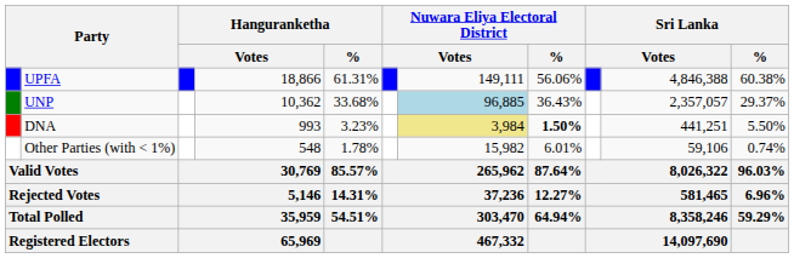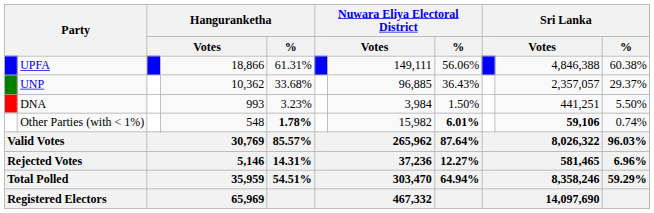UNP | column 7: lightblue background -> no background
DNA | column 7: khaki background -> no background
DNA | Nuwara Eliya Electoral District / %: bold -> normal
Other Parties (with < 1%) | Hanguranketha / %: normal -> bold
Other Parties (with < 1%) | Nuwara Eliya Electoral District / %: normal -> bold
Other Parties (with < 1%) | column 10: normal -> bold
